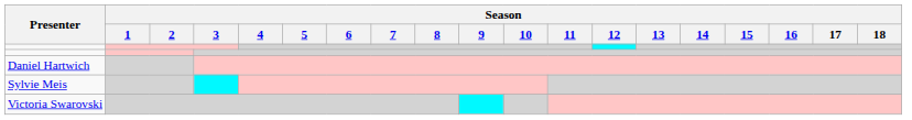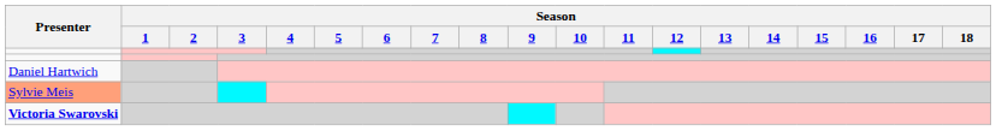Sylvie Meis | Presenter: no background -> lightsalmon background
Victoria Swarovski | Presenter: normal -> bold
